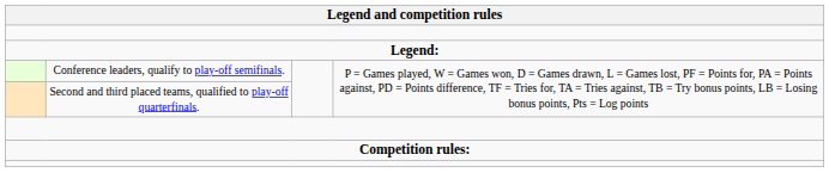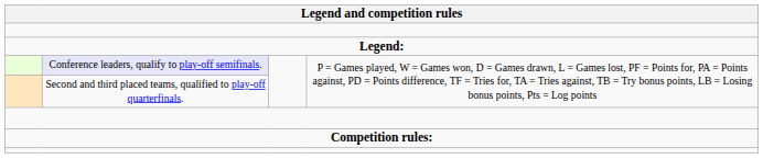Conference leaders, qualify to play-off semifinals. | column 2: no background -> lavender background
